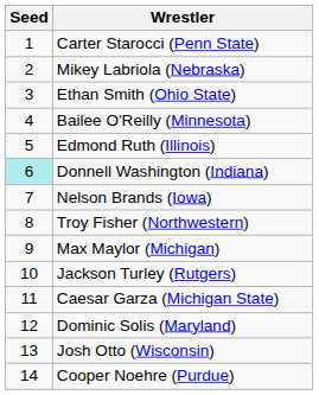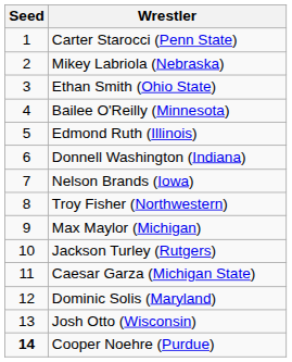Donnell Washington (Indiana) | Seed: paleturquoise background -> no background
Cooper Noehre (Purdue) | Seed: normal -> bold
